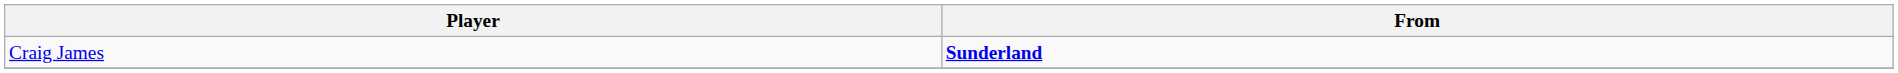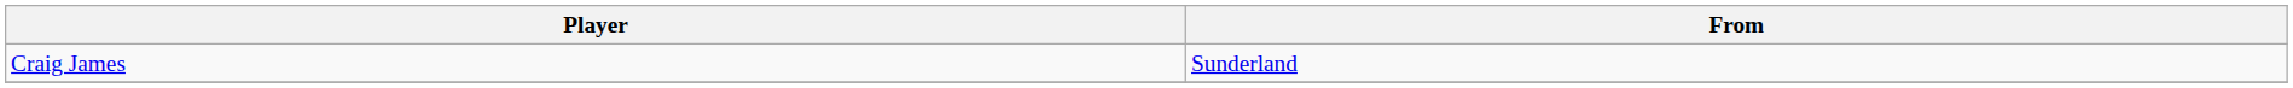Craig James | From: bold -> normal
